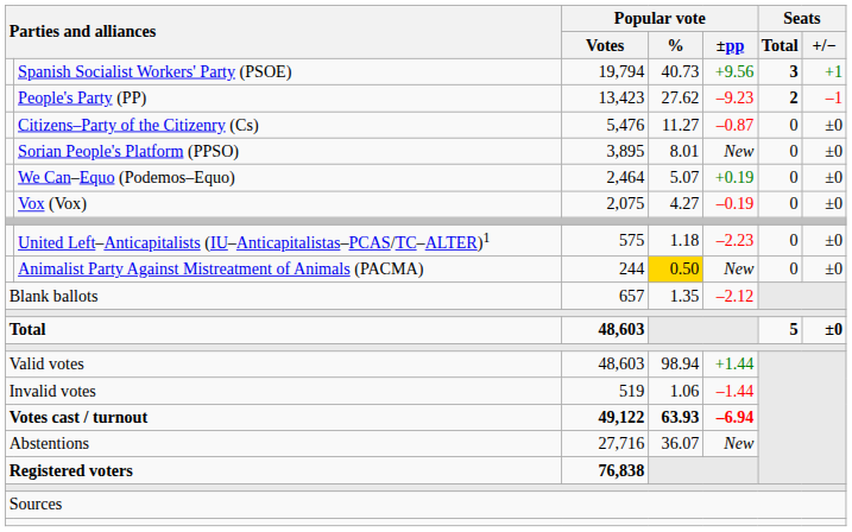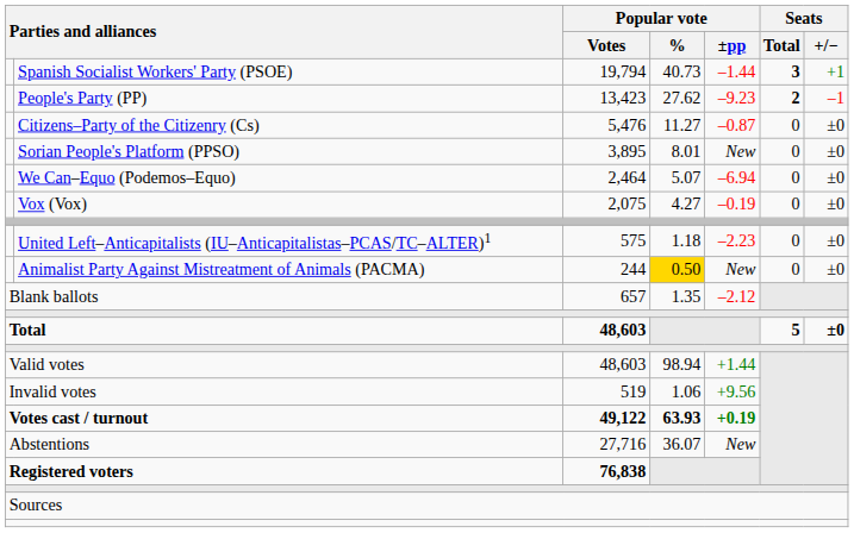Spanish Socialist Workers' Party (PSOE) | Popular vote / ±pp: +9.56 -> –1.44
We Can–Equo (Podemos–Equo) | Popular vote / ±pp: +0.19 -> –6.94
Invalid votes | Popular vote / ±pp: –1.44 -> +9.56
Votes cast / turnout | Popular vote / ±pp: –6.94 -> +0.19
